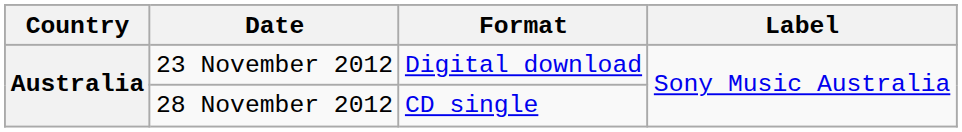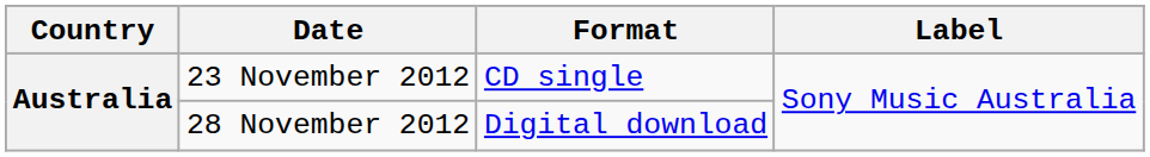23 November 2012 | Format: Digital download -> CD single
28 November 2012 | Format: CD single -> Digital download
